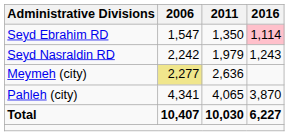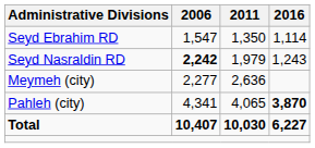Seyd Ebrahim RD | 2016: pink background -> no background
Seyd Nasraldin RD | 2006: normal -> bold
Meymeh (city) | 2006: khaki background -> no background
Pahleh (city) | 2016: normal -> bold
